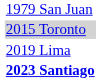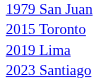2015 Toronto | column 1: lightgrey background -> no background
2023 Santiago | column 1: bold -> normal
